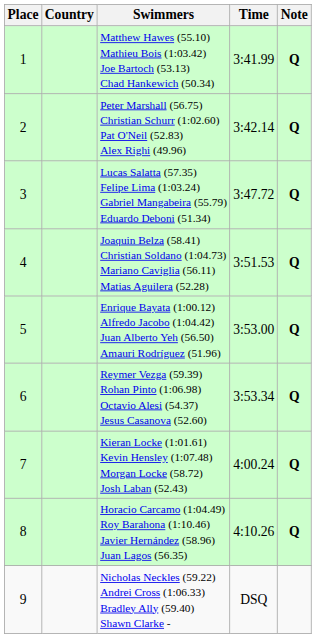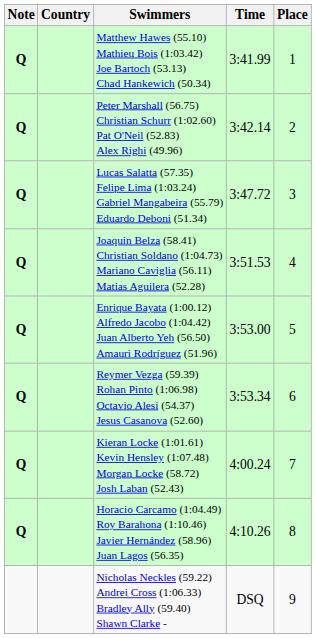columns swapped: Place <-> Note
